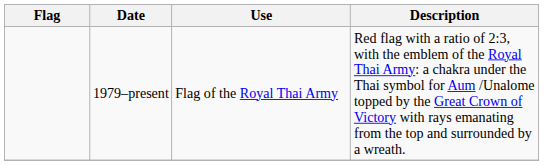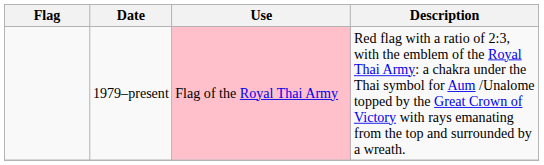1979–present | Use: no background -> pink background
